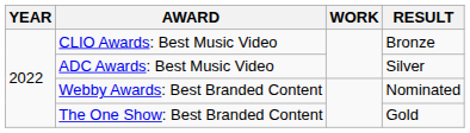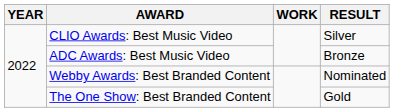CLIO Awards: Best Music Video | RESULT: Bronze -> Silver
ADC Awards: Best Music Video | RESULT: Silver -> Bronze
